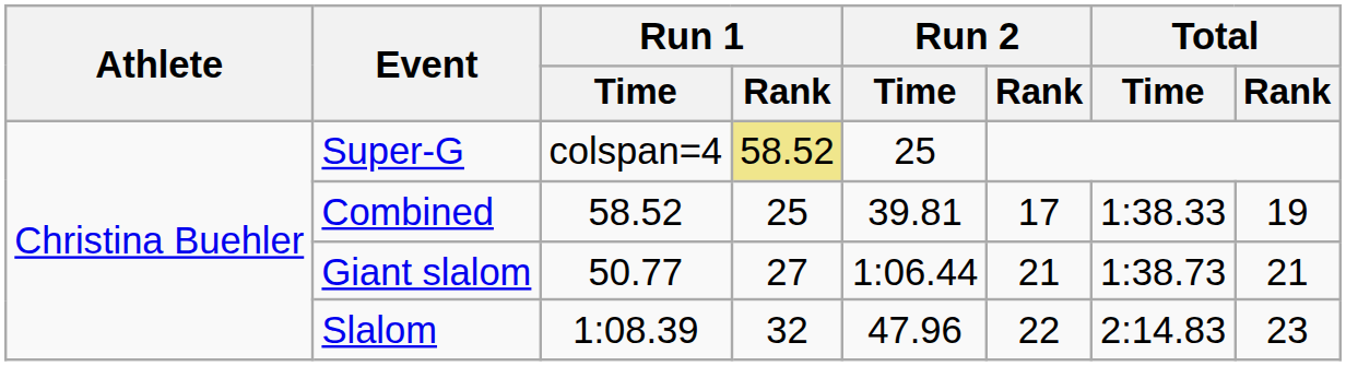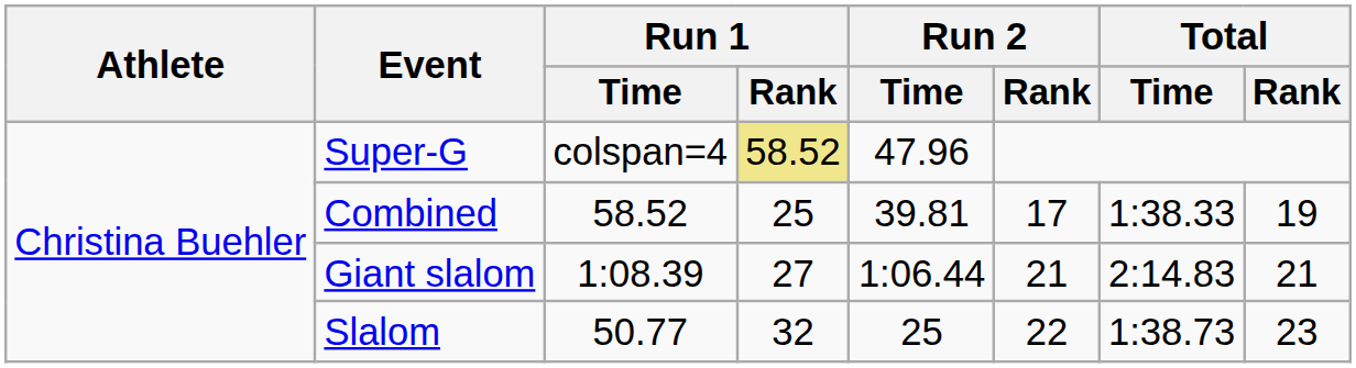Super-G | Run 2 / Time: 25 -> 47.96
Giant slalom | Run 1 / Time: 50.77 -> 1:08.39
Giant slalom | Total / Time: 1:38.73 -> 2:14.83
Slalom | Run 1 / Time: 1:08.39 -> 50.77
Slalom | Run 2 / Time: 47.96 -> 25
Slalom | Total / Time: 2:14.83 -> 1:38.73
